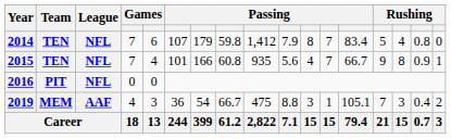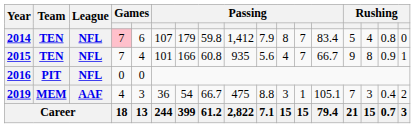2014 | column 4: no background -> pink background
